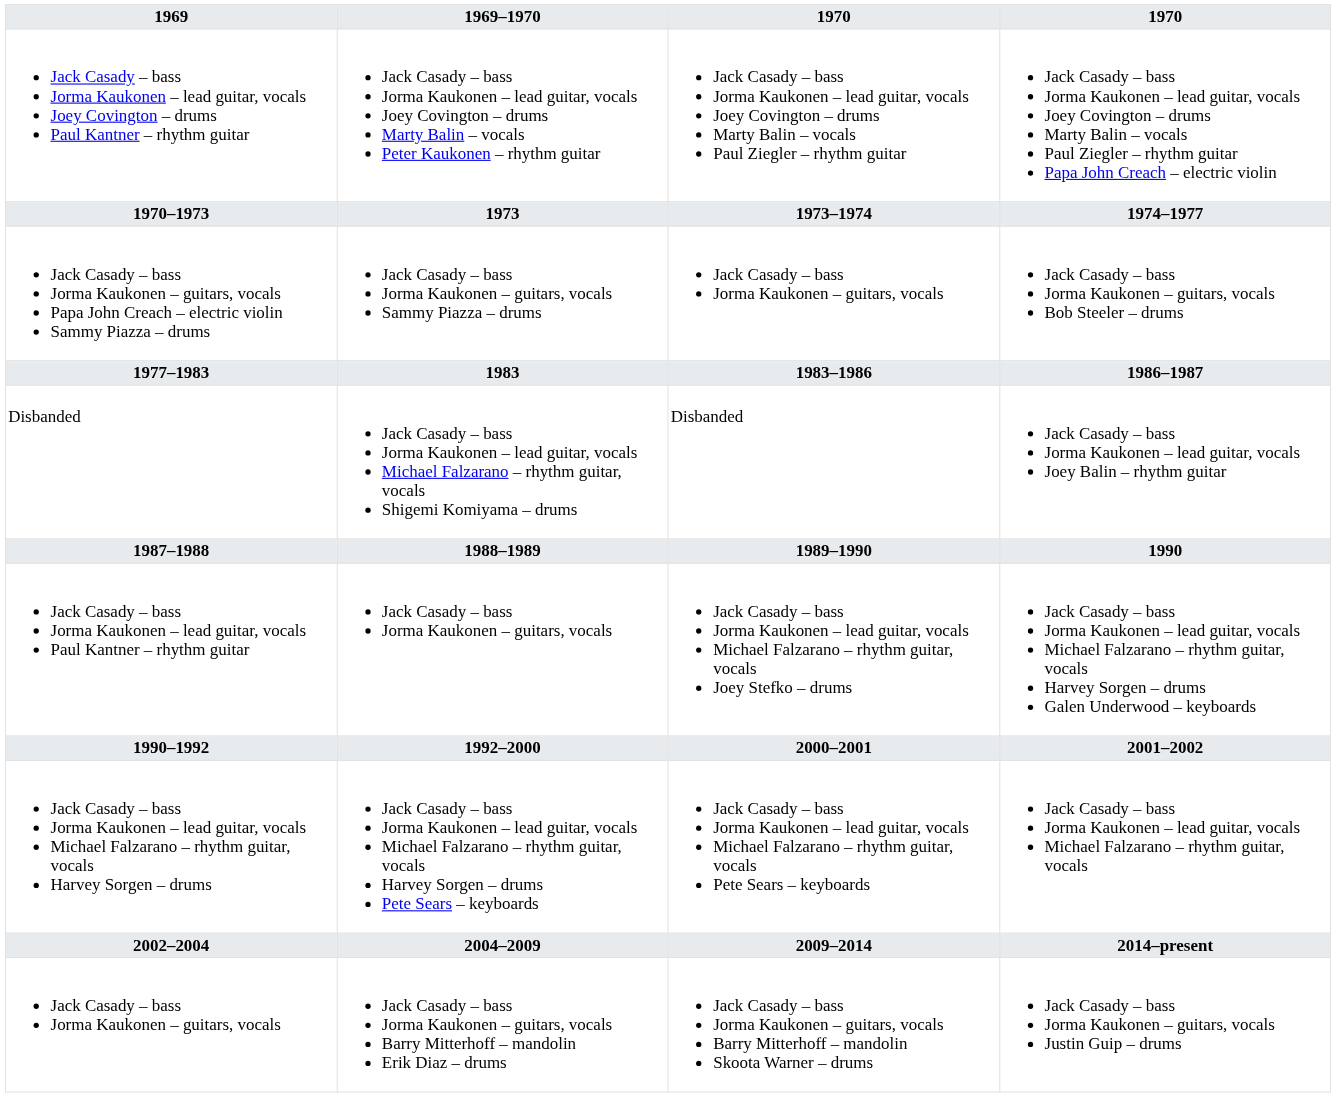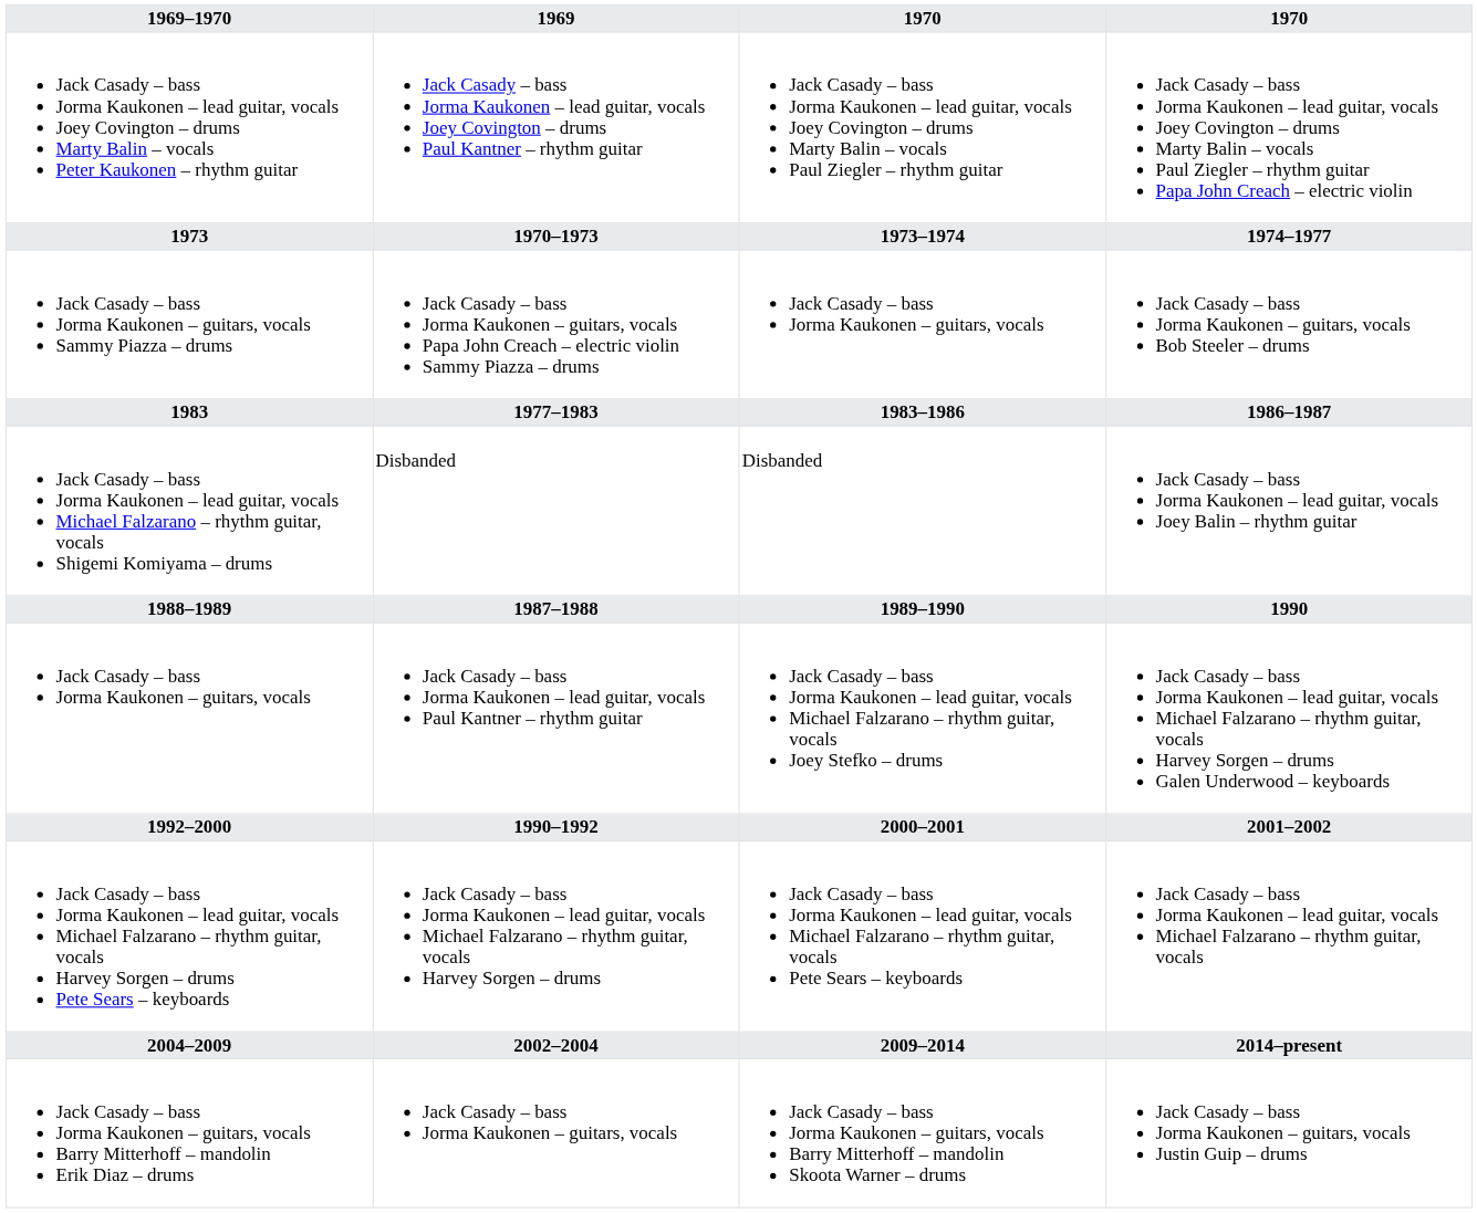columns swapped: 1969 <-> 1969–1970
